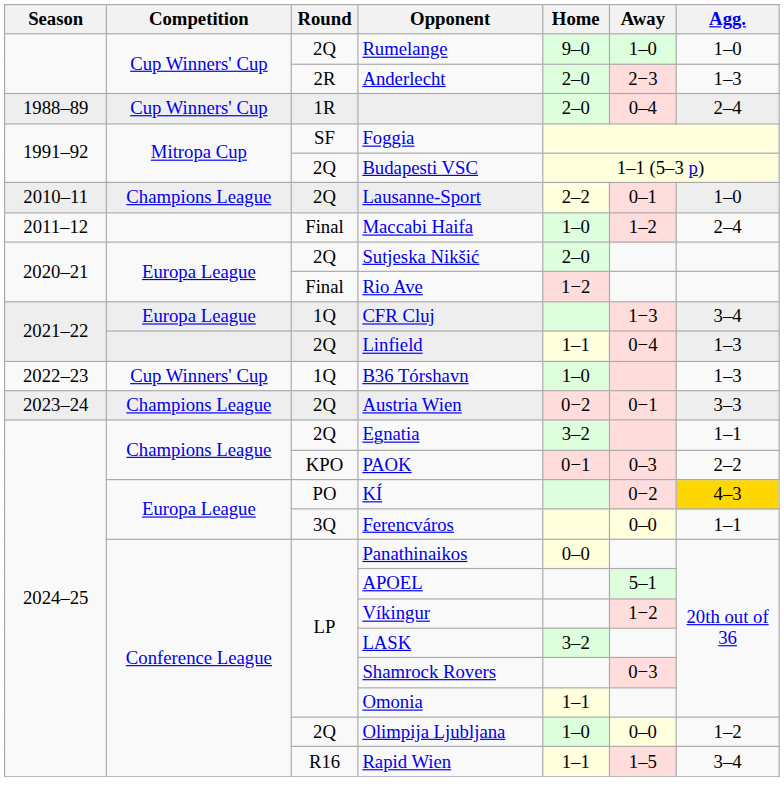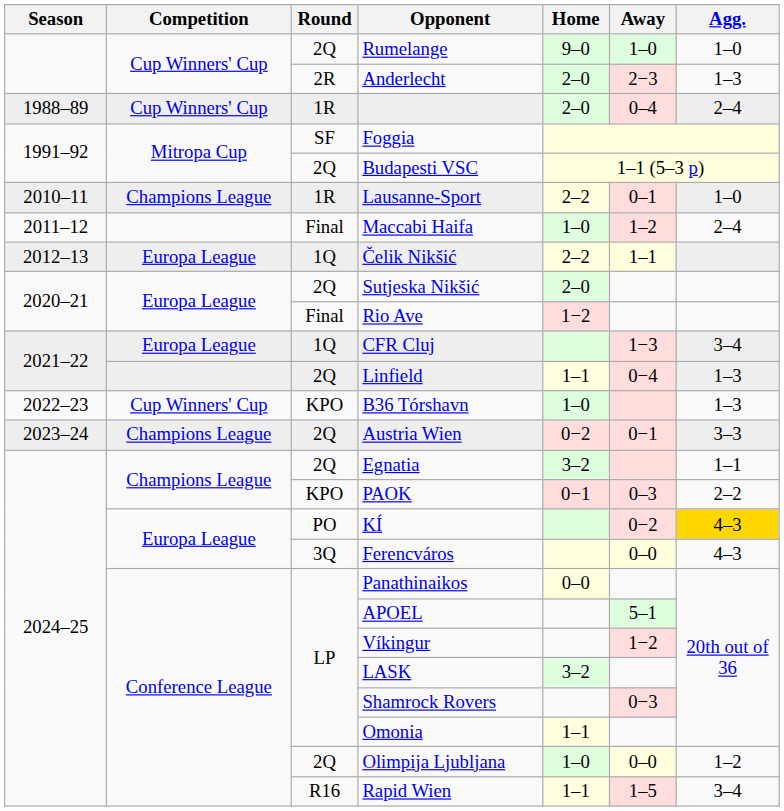Lausanne-Sport | Round: 2Q -> 1R
+ row: 2012–13 | Europa League | 1Q | Čelik Nikšić | 2–2 | 1–1
B36 Tórshavn | Round: 1Q -> KPO
Ferencváros | Agg.: 1–1 -> 4–3
